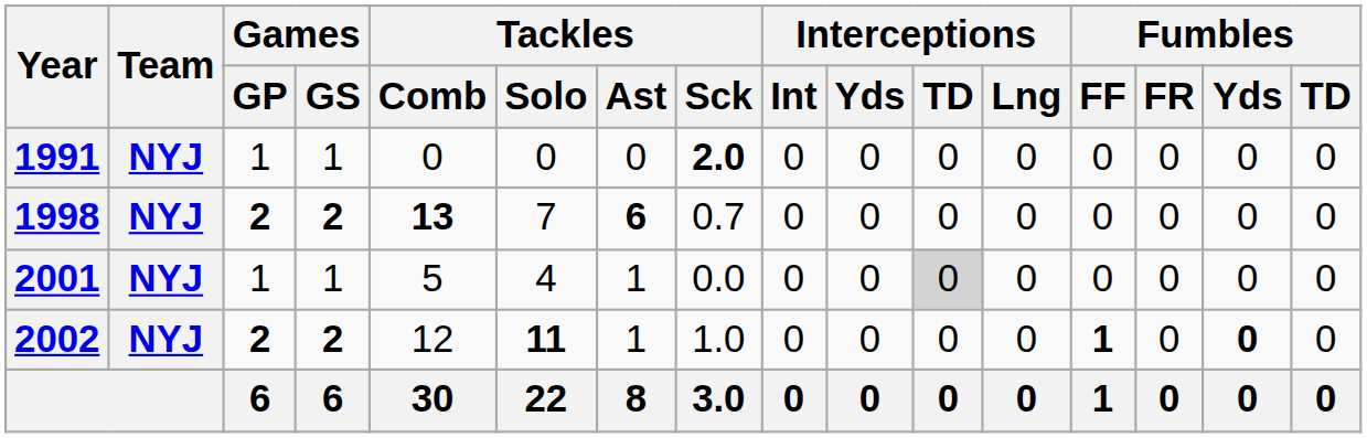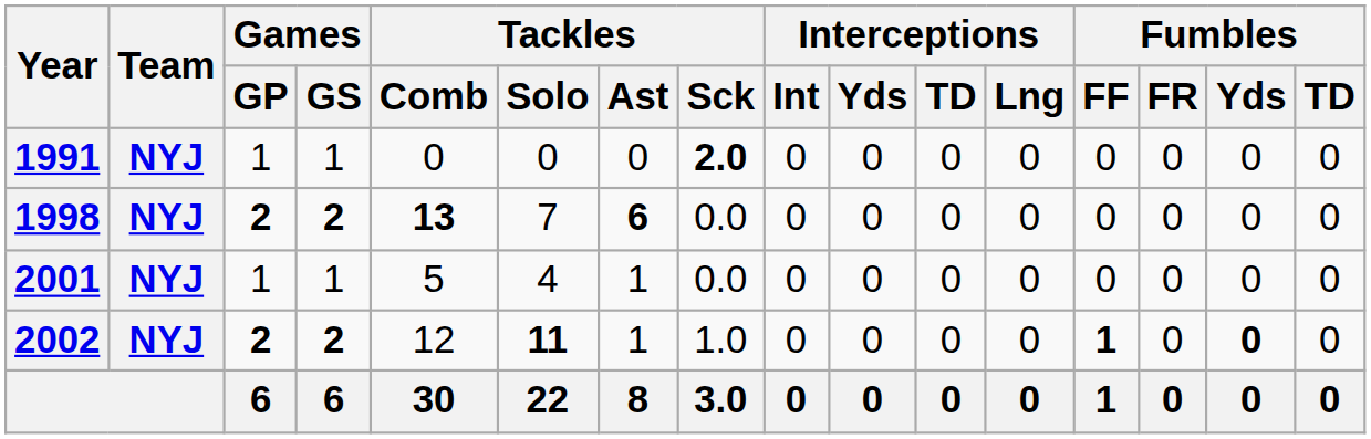1998 | Tackles / Sck: 0.7 -> 0.0
2001 | Interceptions / TD: lightgrey background -> no background
